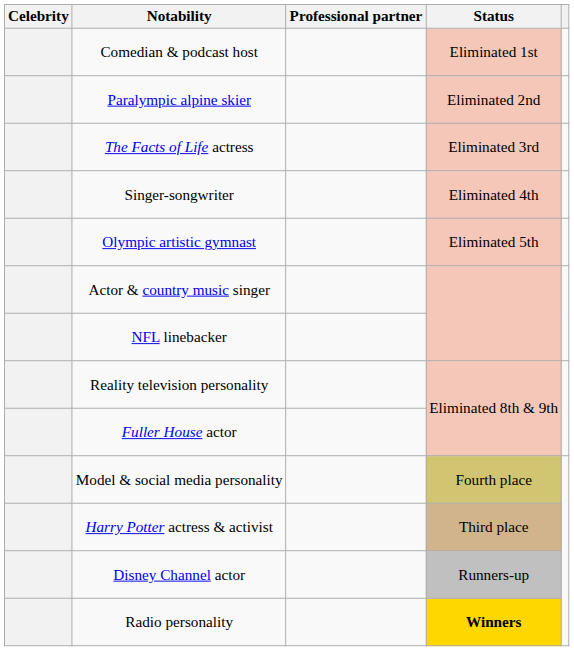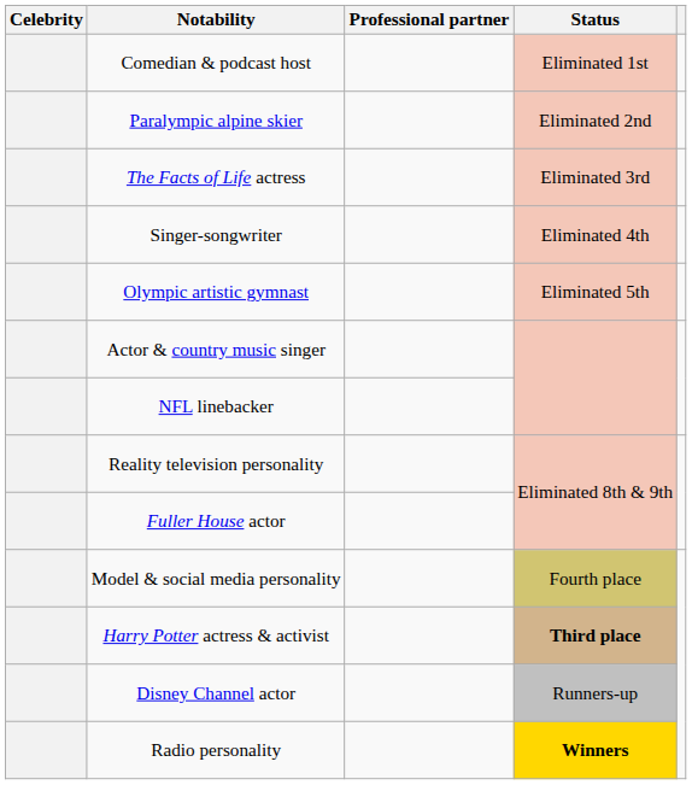Harry Potter actress & activist | Status: normal -> bold
